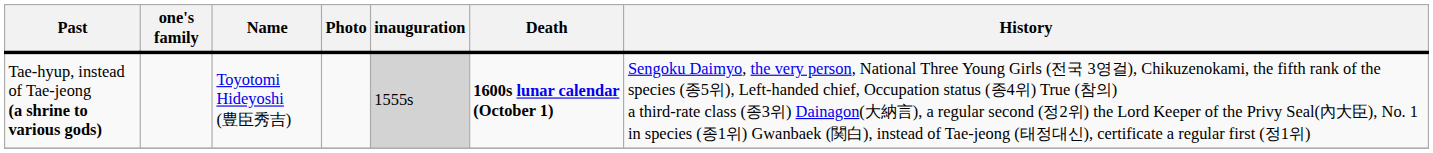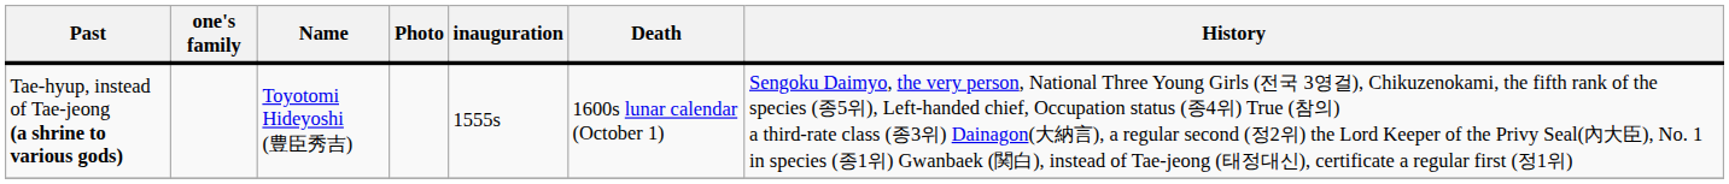Tae-hyup, instead of Tae-jeong (a shrine to various gods) | inauguration: lightgrey background -> no background
Tae-hyup, instead of Tae-jeong (a shrine to various gods) | Death: bold -> normal
